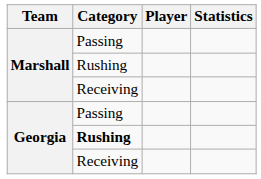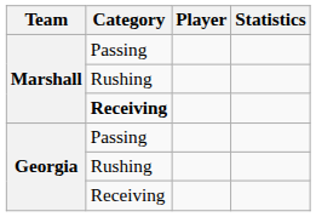Marshall / Receiving | Category: normal -> bold
Georgia / Rushing | Category: bold -> normal
